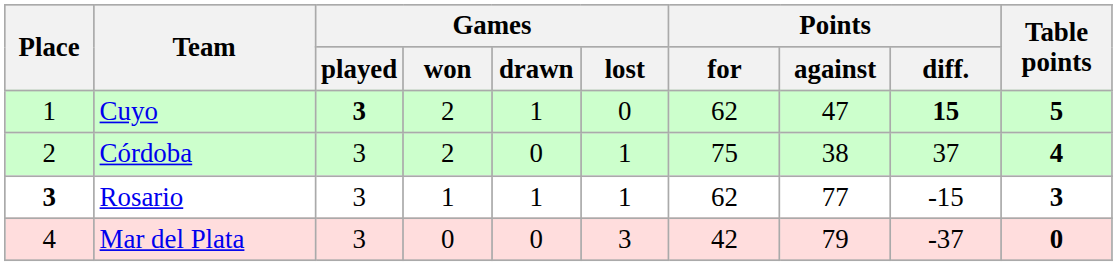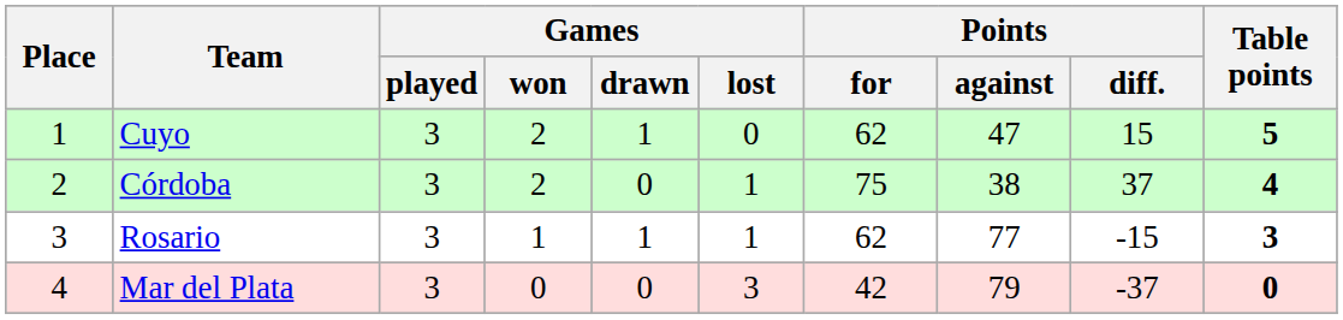Cuyo | Games / played: bold -> normal
Cuyo | Points / diff.: bold -> normal
Rosario | Place: bold -> normal
